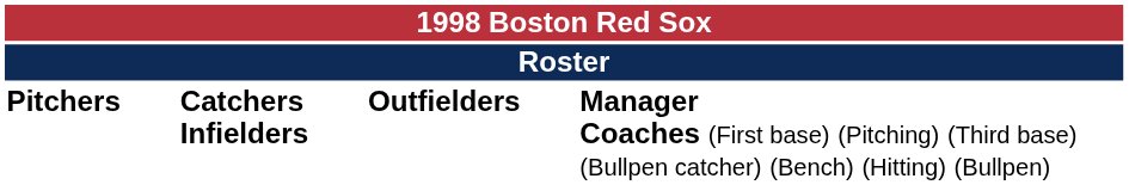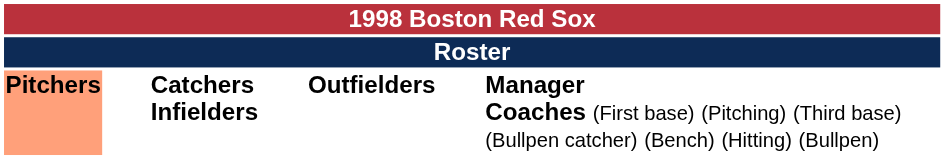Pitchers | column 1: no background -> lightsalmon background
